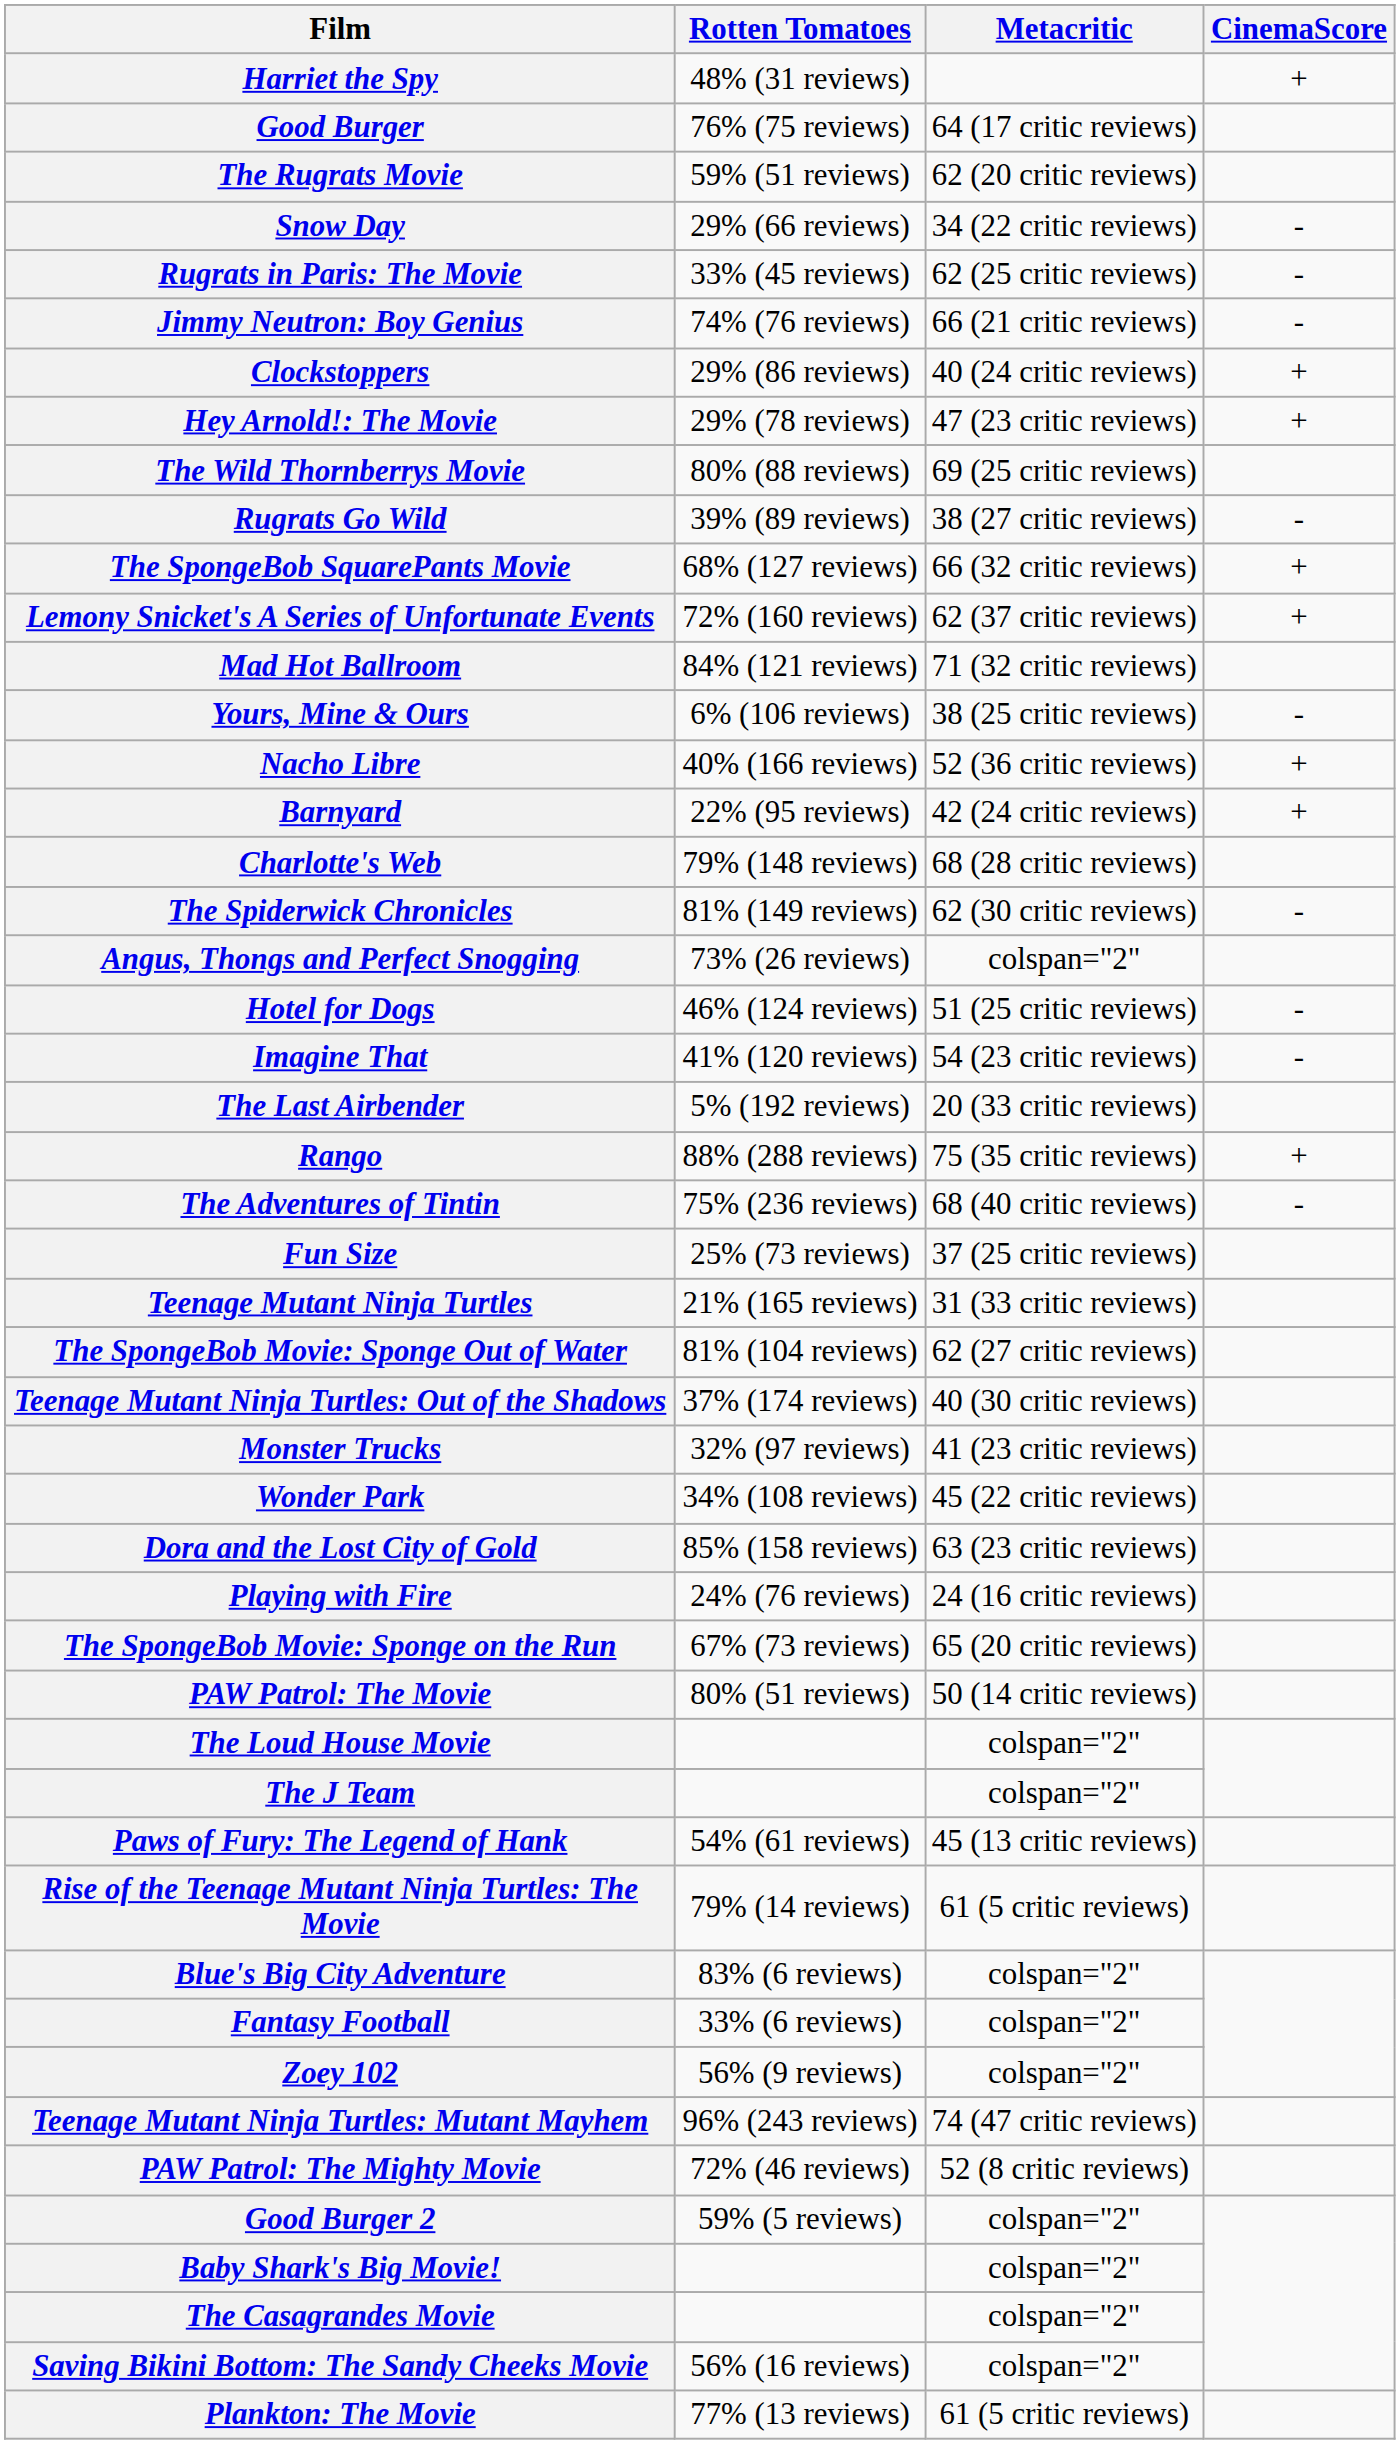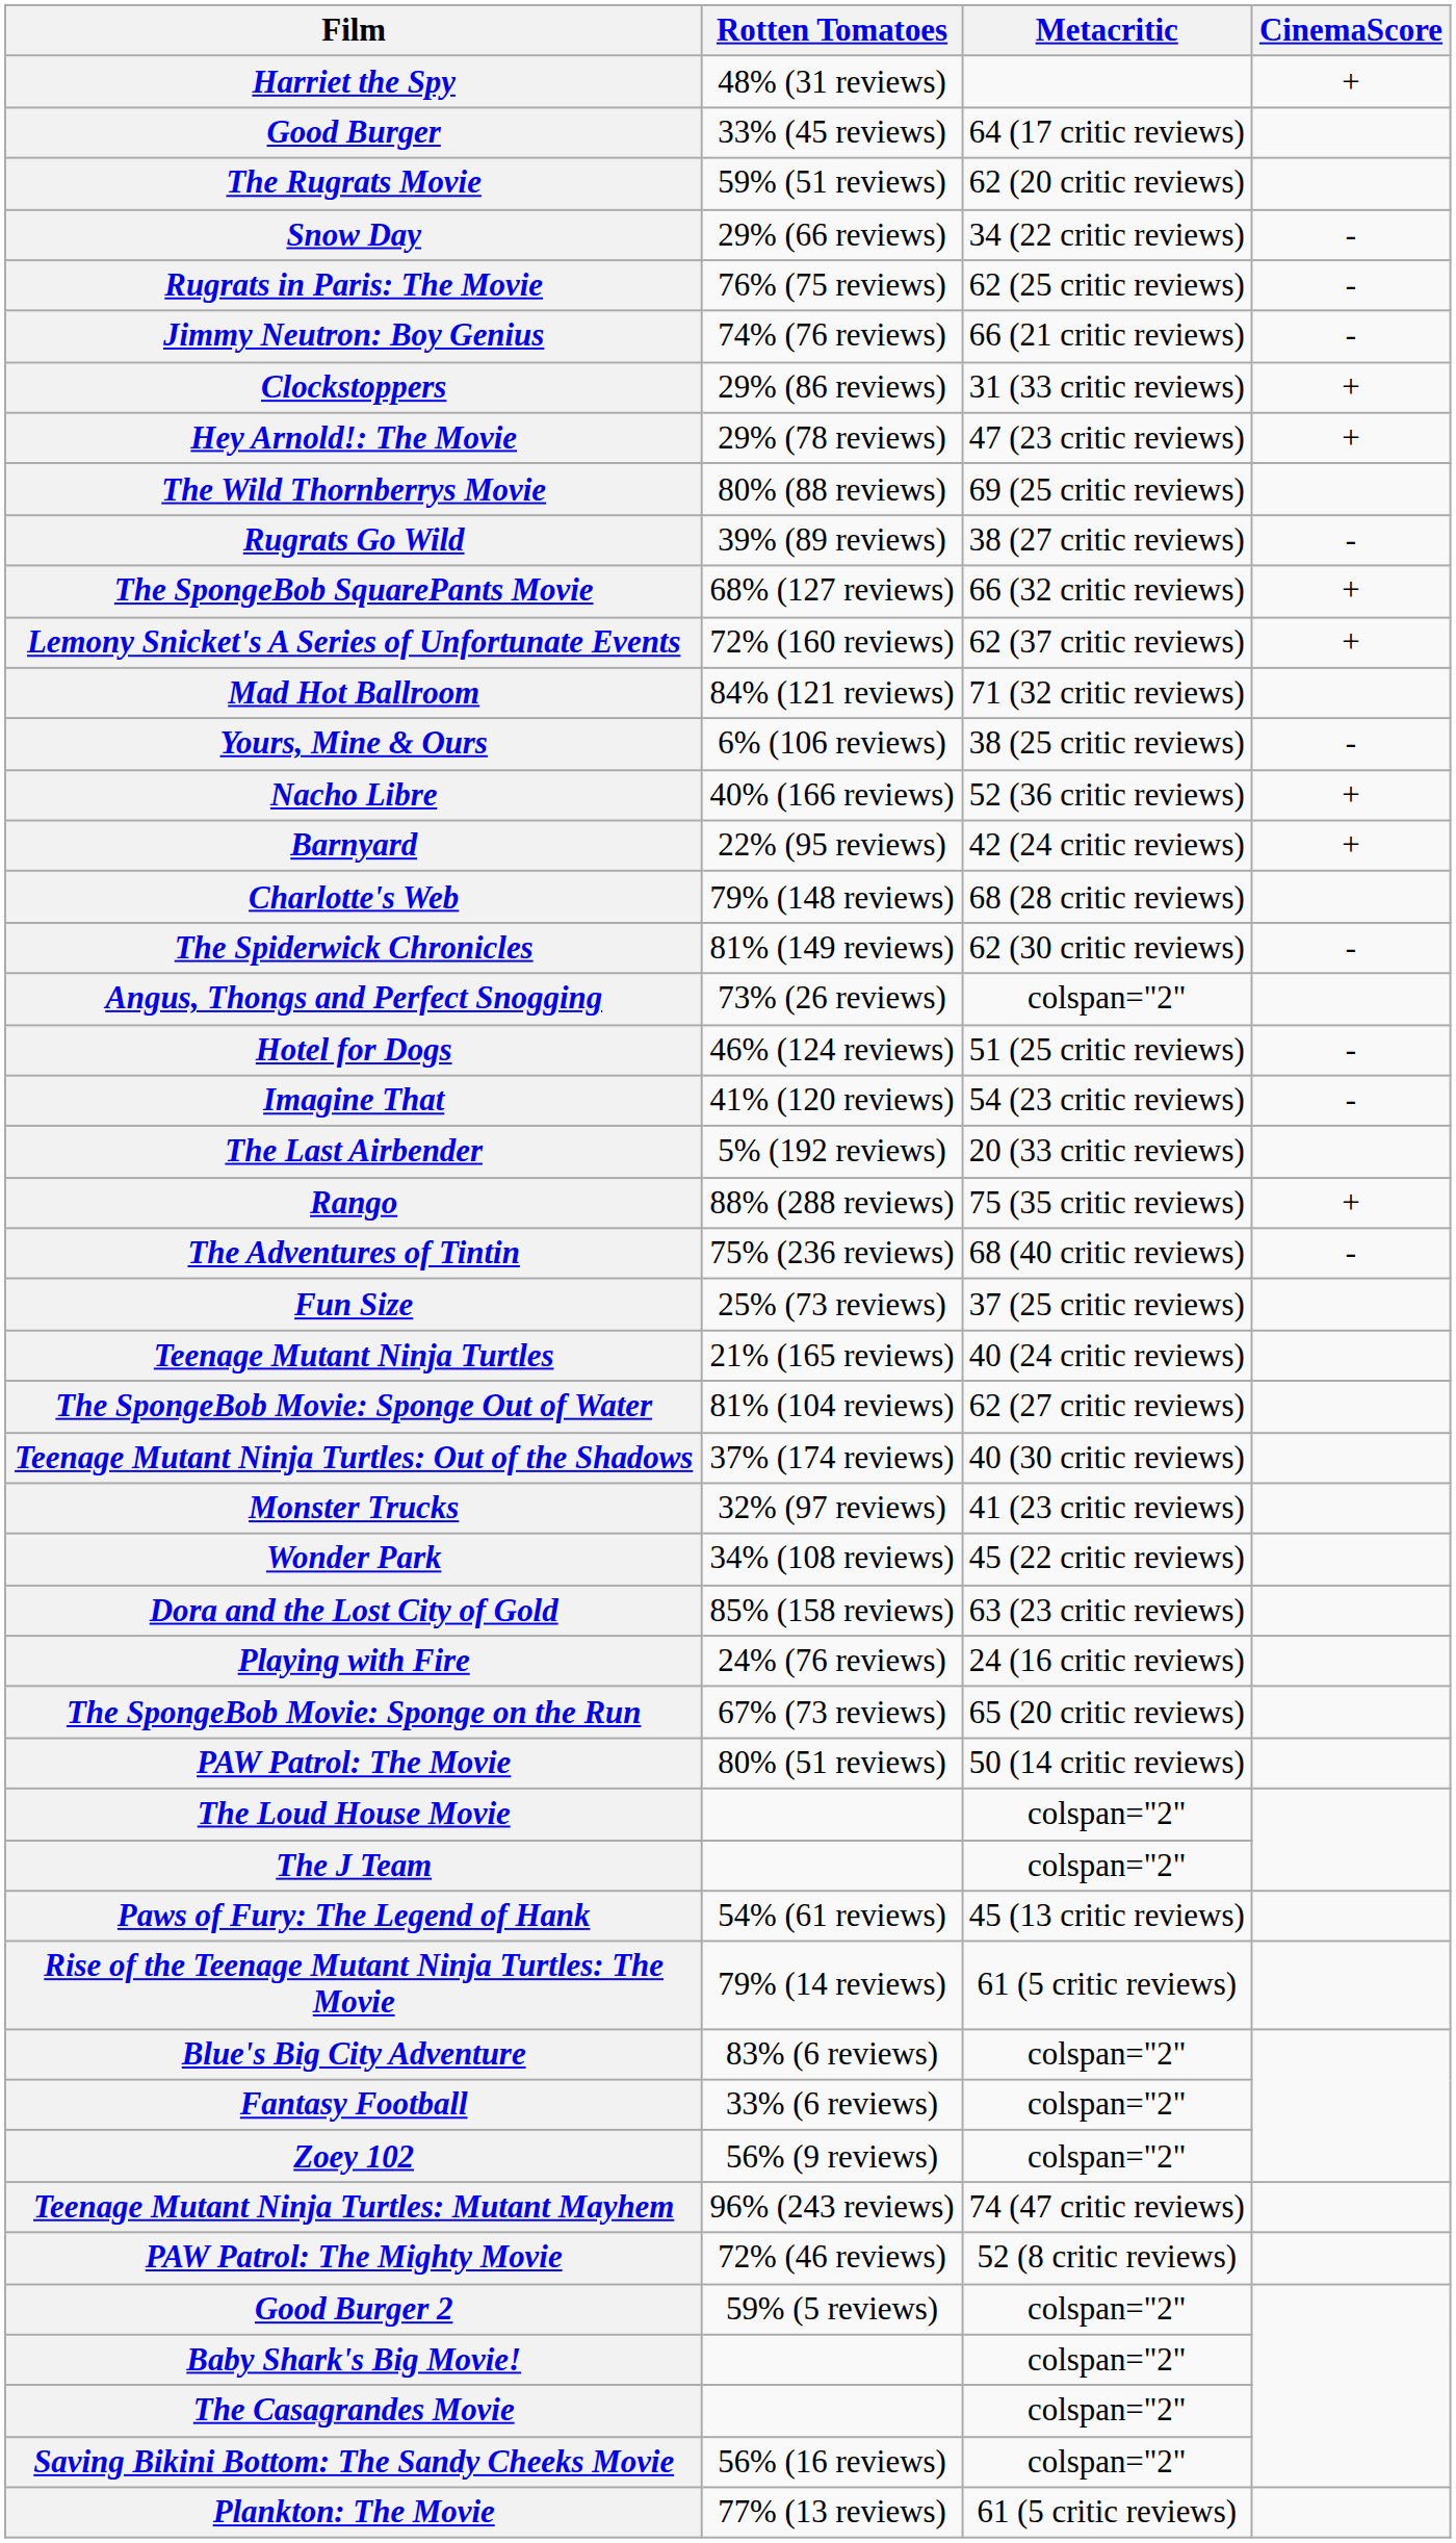Good Burger | Rotten Tomatoes: 76% (75 reviews) -> 33% (45 reviews)
Rugrats in Paris: The Movie | Rotten Tomatoes: 33% (45 reviews) -> 76% (75 reviews)
Clockstoppers | Metacritic: 40 (24 critic reviews) -> 31 (33 critic reviews)
Teenage Mutant Ninja Turtles | Metacritic: 31 (33 critic reviews) -> 40 (24 critic reviews)
